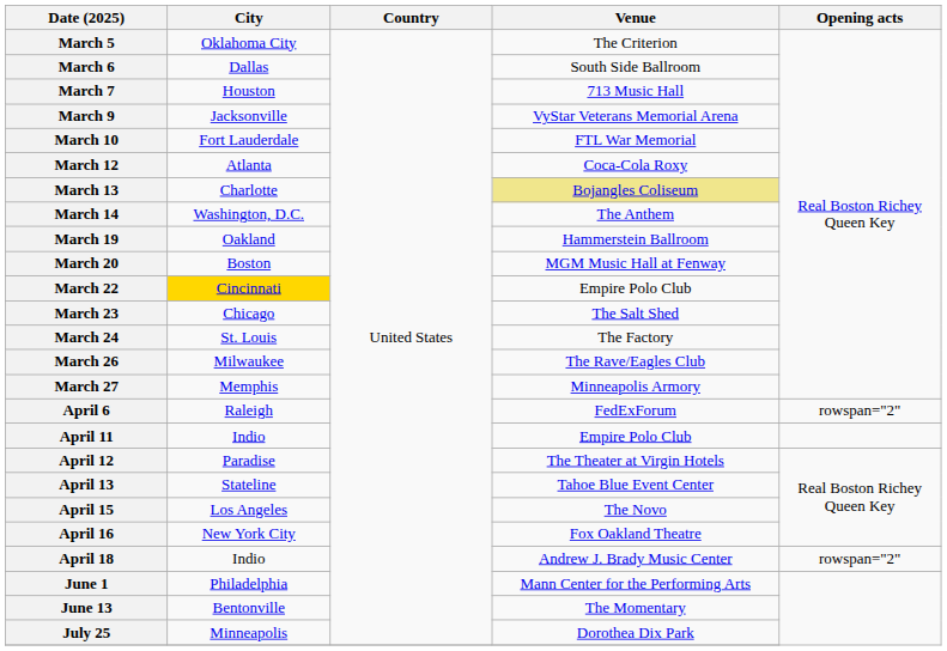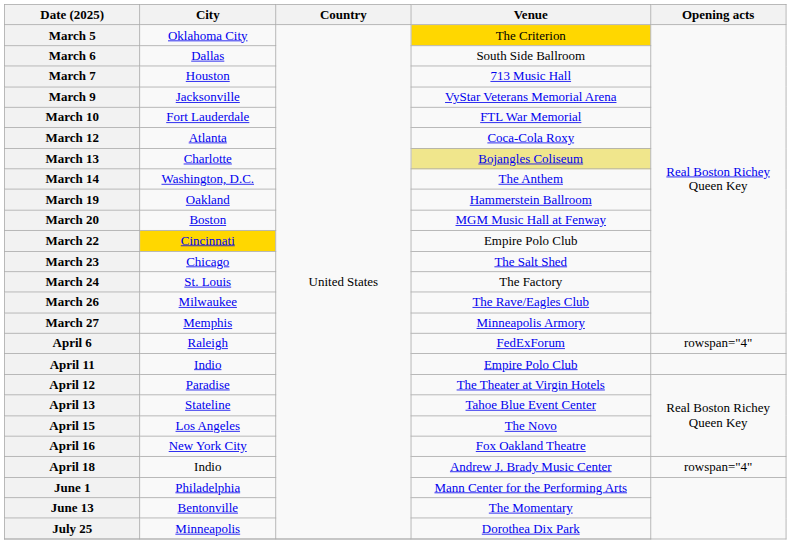March 5 | Venue: no background -> gold background
April 6 | Opening acts: rowspan="2" -> rowspan="4"
April 18 | Opening acts: rowspan="2" -> rowspan="4"
